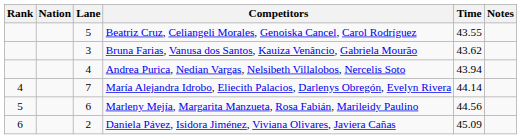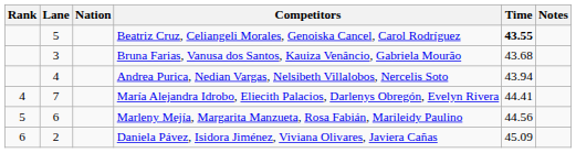columns swapped: Lane <-> Nation
row 2 | Time: normal -> bold
row 3 | Time: 43.62 -> 43.68
row 5 | Time: 44.14 -> 44.41
